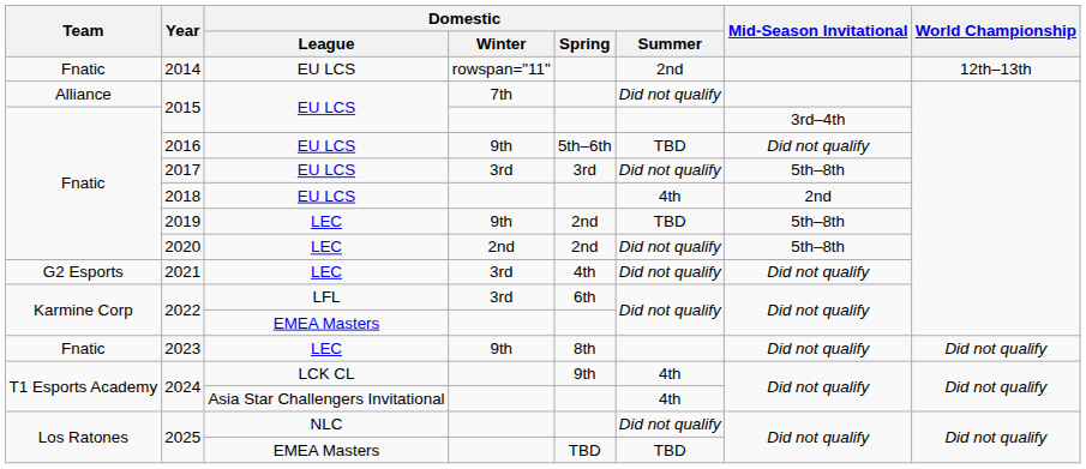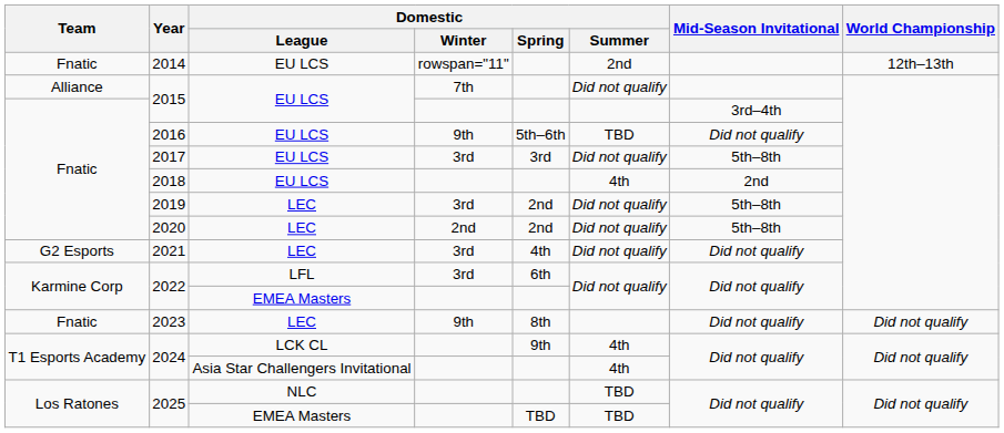2019 | Domestic / Winter: 9th -> 3rd
2019 | Domestic / Summer: TBD -> Did not qualify
2025 / NLC | Domestic / Summer: Did not qualify -> TBD
